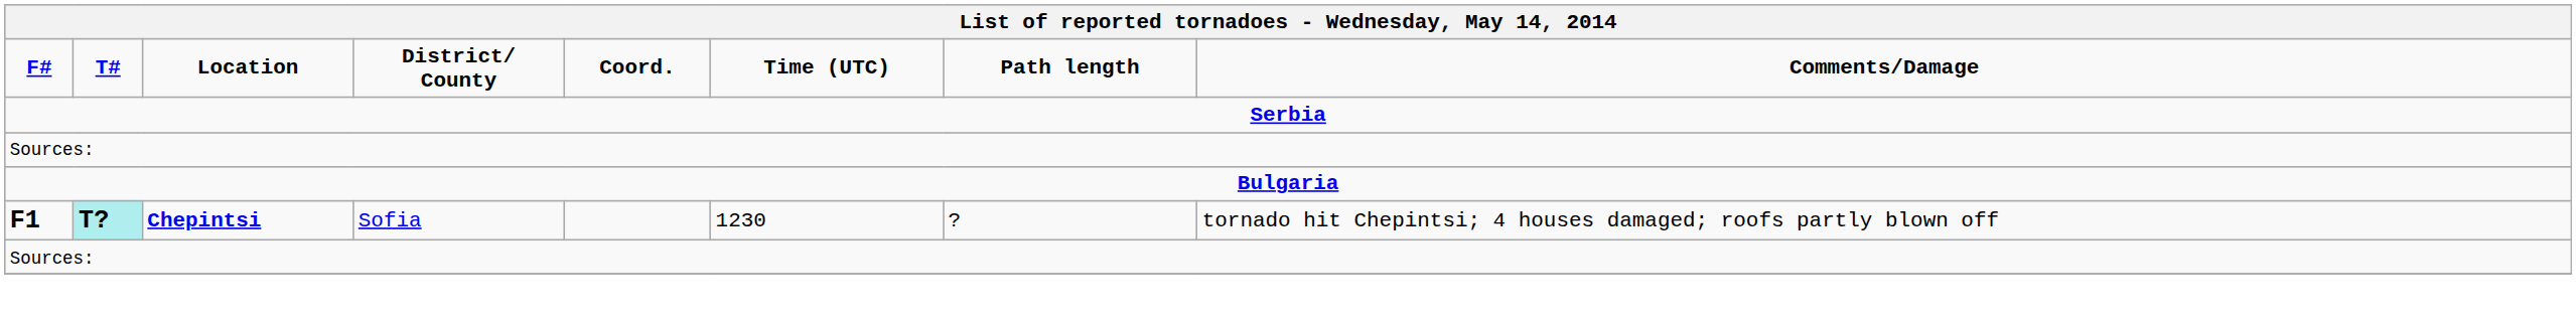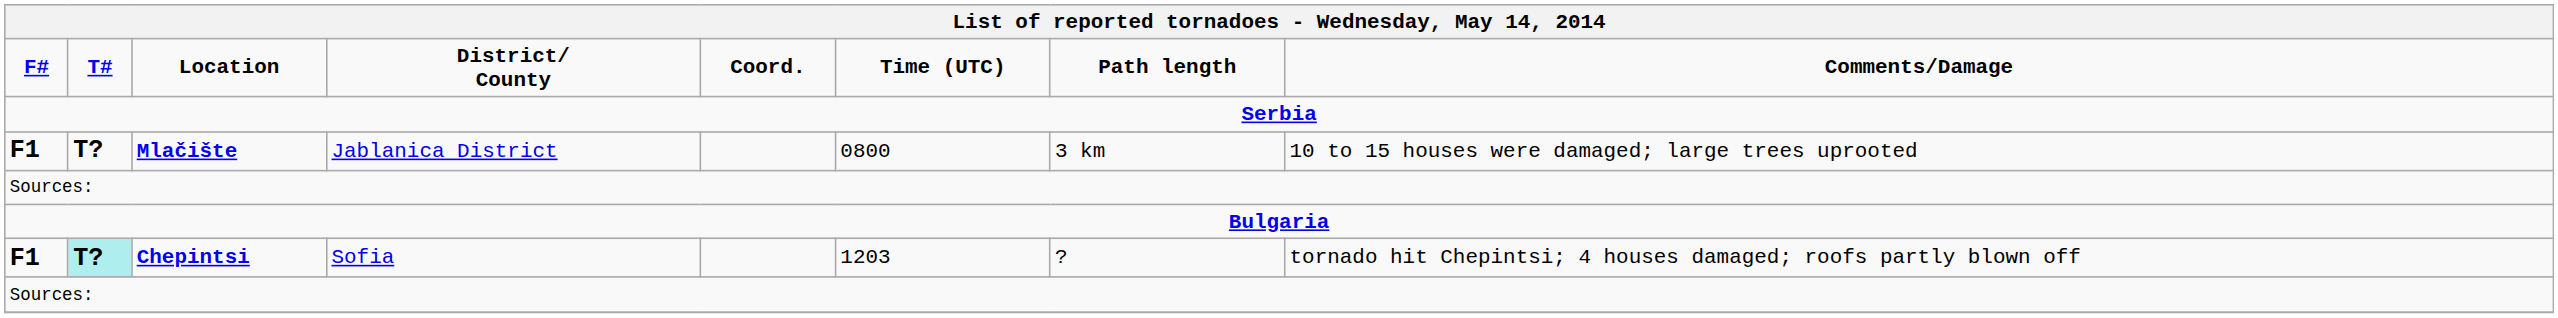+ row: F1 | T? | Mlačište | Jablanica District | 0800 | 3 km | 10 to 15 houses were damaged; large trees uprooted
Chepintsi | Time (UTC): 1230 -> 1203
